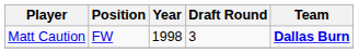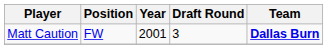Matt Caution | Year: 1998 -> 2001
